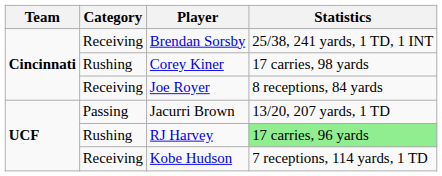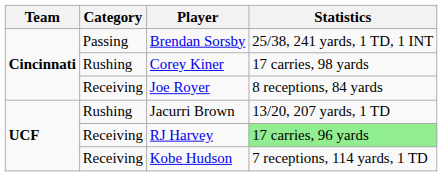Brendan Sorsby | Category: Receiving -> Passing
Jacurri Brown | Category: Passing -> Rushing
RJ Harvey | Category: Rushing -> Receiving
